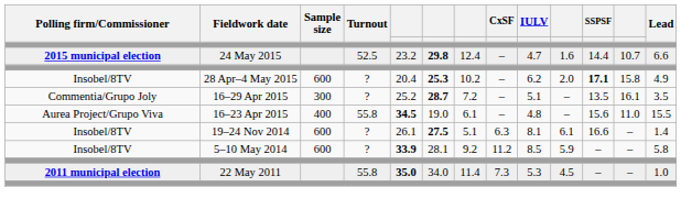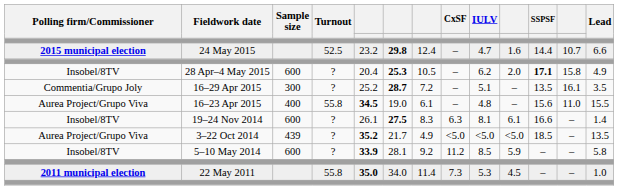28 Apr–4 May 2015 | column 7: 10.2 -> 10.5
19–24 Nov 2014 | column 7: 5.1 -> 8.3
+ row: Aurea Project/Grupo Viva | 3–22 Oct 2014 | 439 | ? | 35.2 | 21.7 | 4.9 | <5.0 | <5.0 | <5.0 | 18.5 | – | 13.5
